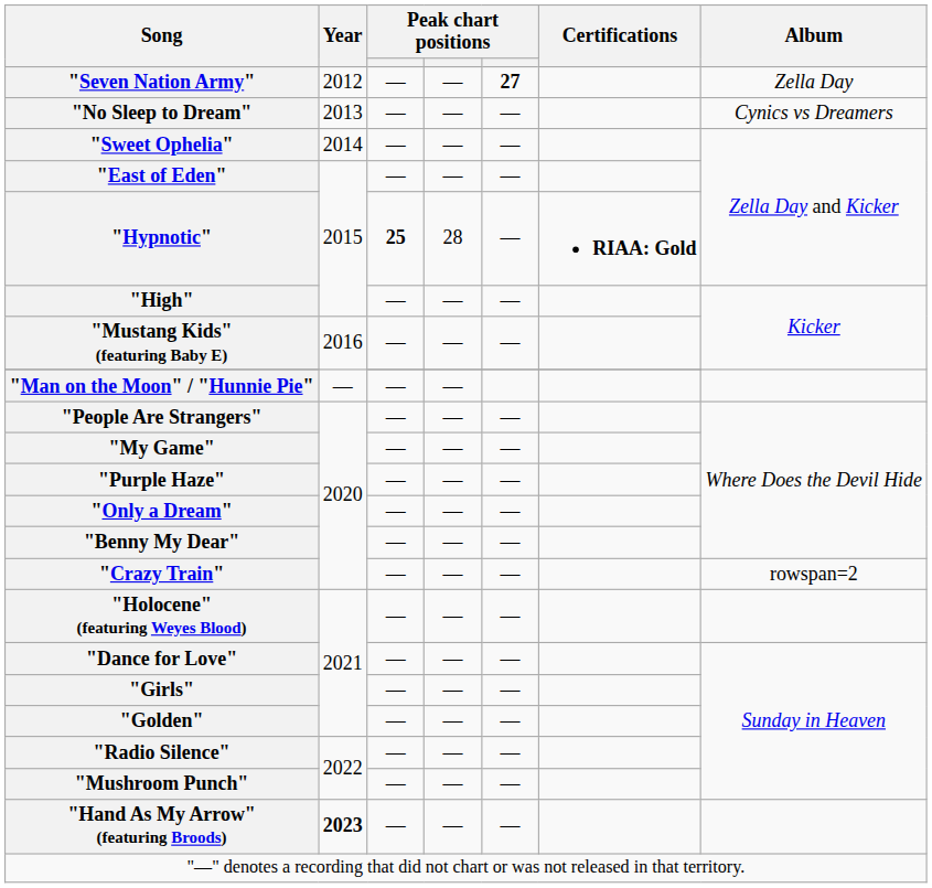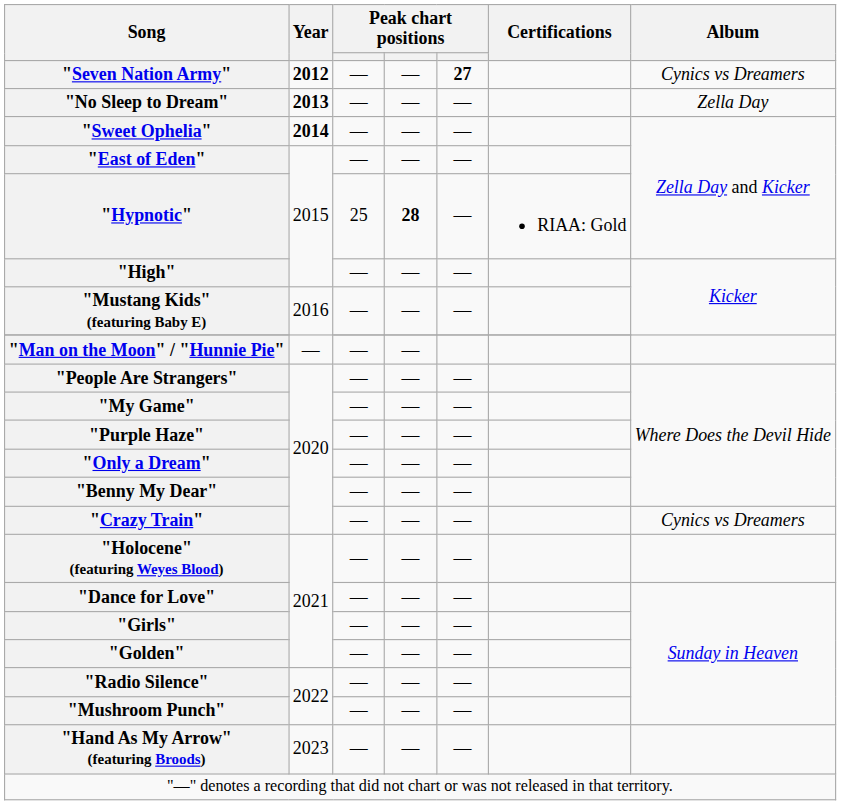"Seven Nation Army" | Year: normal -> bold
"Seven Nation Army" | Album: Zella Day -> Cynics vs Dreamers
"No Sleep to Dream" | Year: normal -> bold
"No Sleep to Dream" | Album: Cynics vs Dreamers -> Zella Day
"Sweet Ophelia" | Year: normal -> bold
"Hypnotic" | column 3: bold -> normal
"Hypnotic" | column 4: normal -> bold
"Hypnotic" | Certifications: bold -> normal
"Crazy Train" | Album: rowspan=2 -> Cynics vs Dreamers
"Hand As My Arrow" (featuring Broods) | Year: bold -> normal
